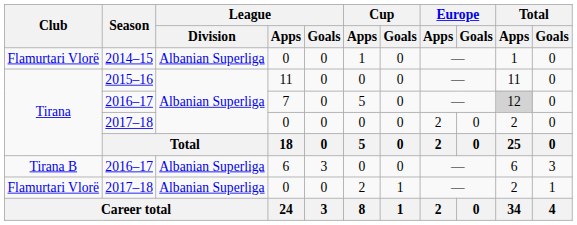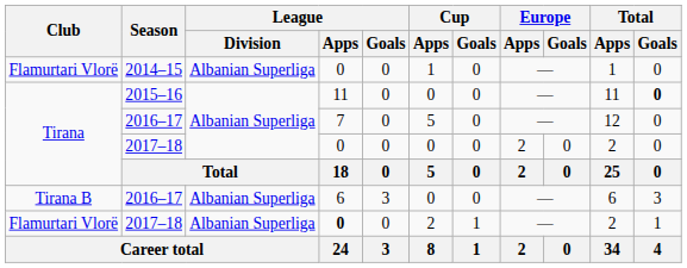2015–16 | Total / Goals: normal -> bold
Tirana / 2016–17 | Total / Apps: lightgrey background -> no background
Flamurtari Vlorë / 2017–18 | League / Apps: normal -> bold
